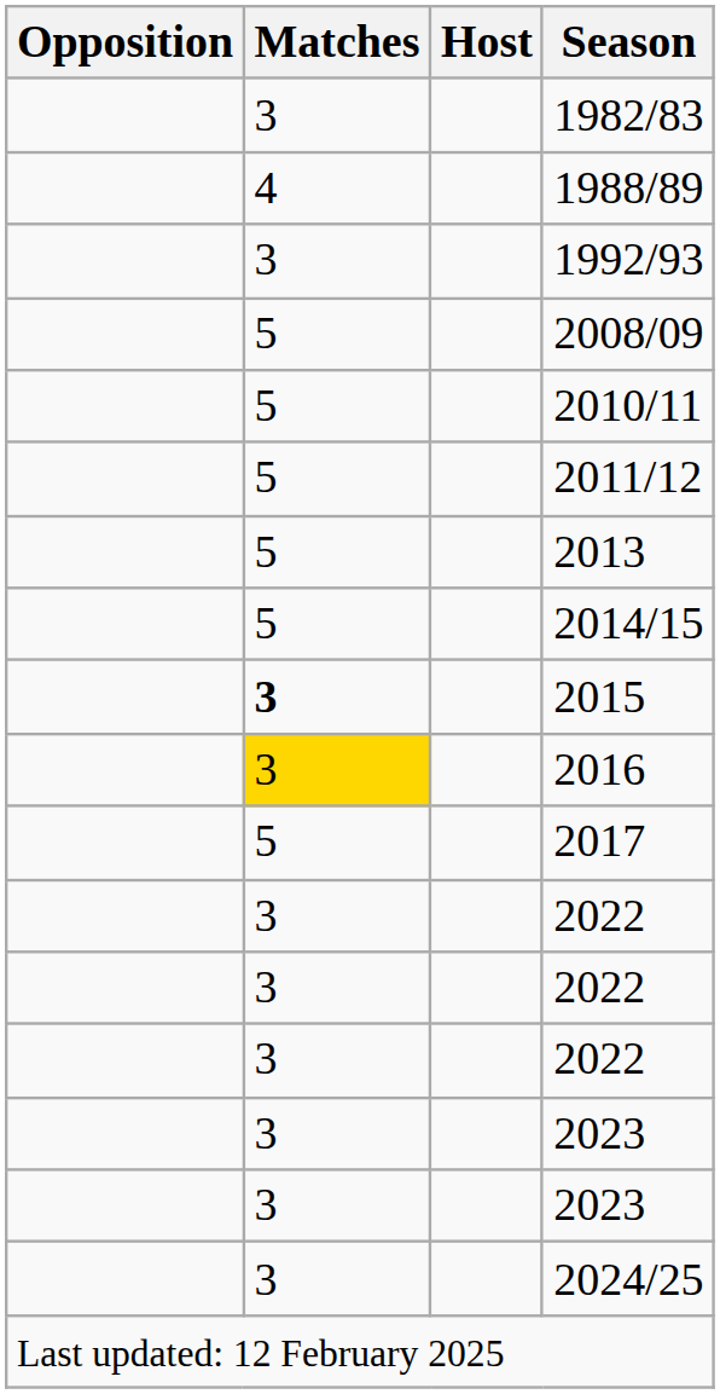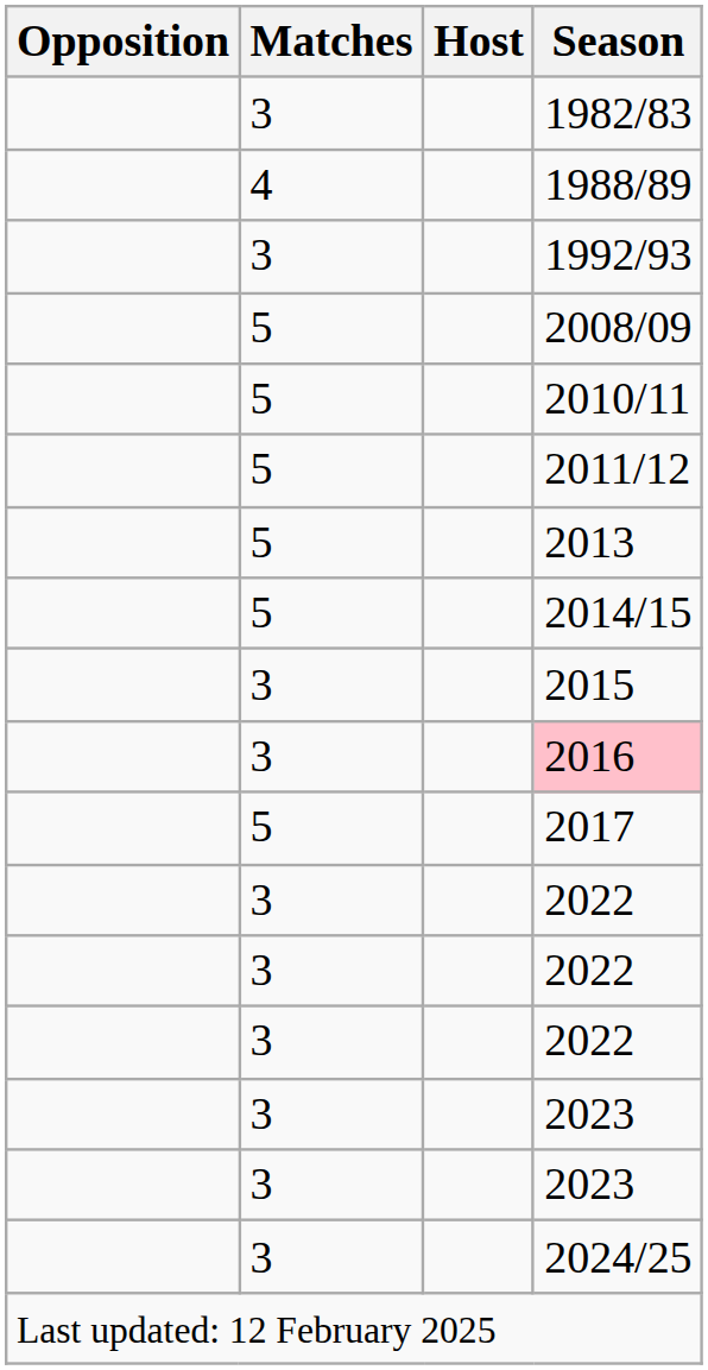2015 | Matches: bold -> normal
2016 | Matches: gold background -> no background
2016 | Season: no background -> pink background
